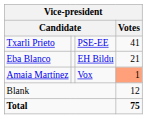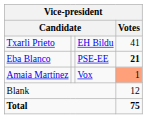Txarli Prieto | column 3: PSE-EE -> EH Bildu
Eba Blanco | column 3: EH Bildu -> PSE-EE
Eba Blanco | Votes: normal -> bold
